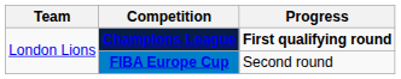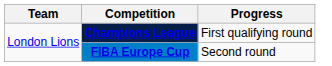Champions League | Progress: bold -> normal
